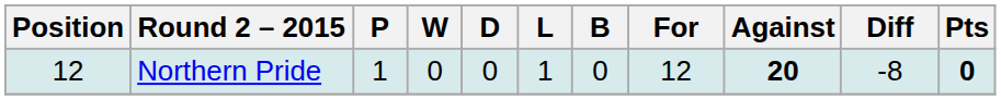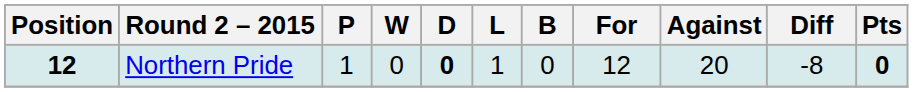Northern Pride | Position: normal -> bold
Northern Pride | D: normal -> bold
Northern Pride | Against: bold -> normal
